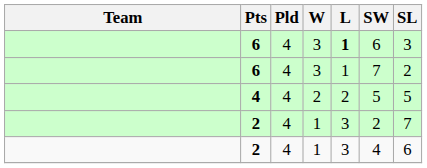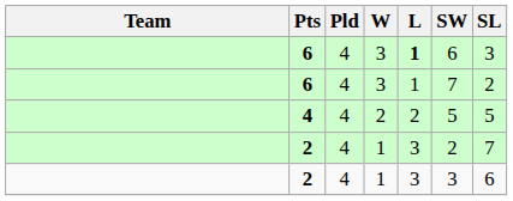row 6 | SW: 4 -> 3
